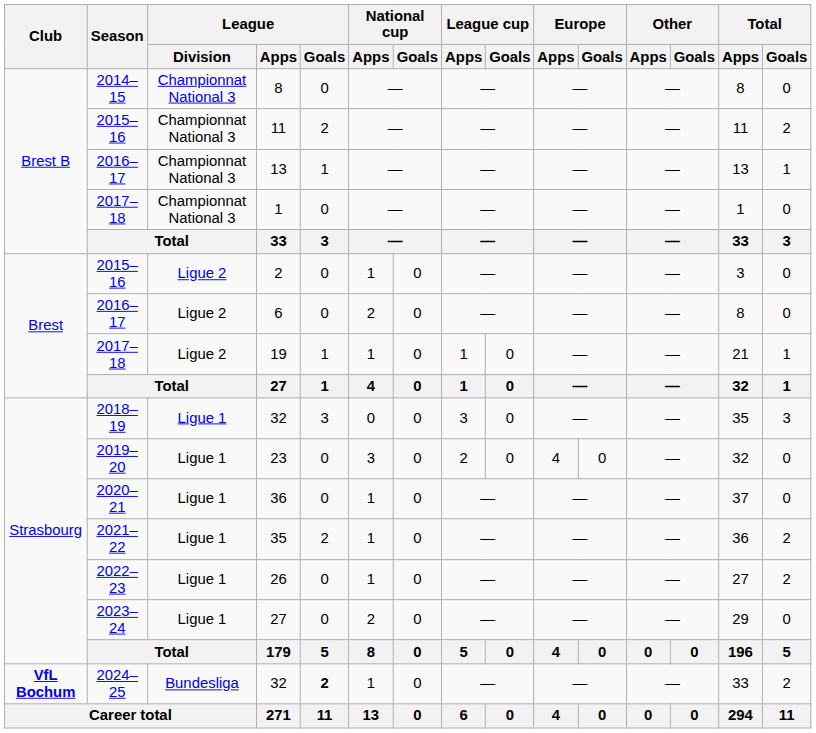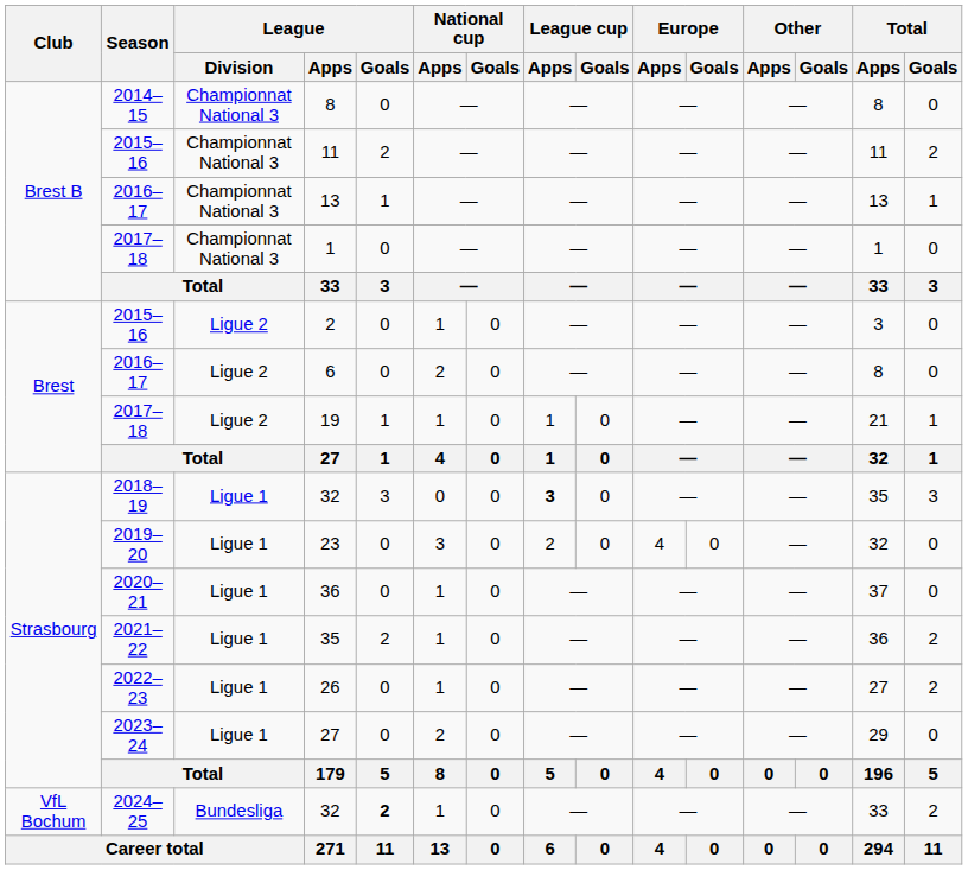2018–19 / 32 | League cup / Apps: normal -> bold
2024–25 / 32 | Club: bold -> normal
